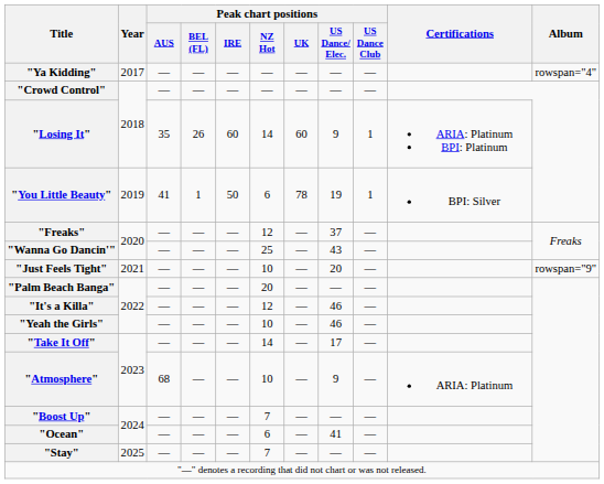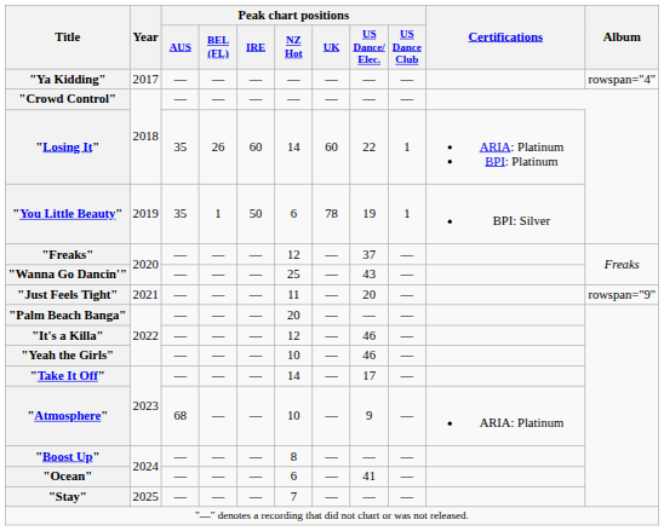"Losing It" | Peak chart positions / US Dance/ Elec.: 9 -> 22
"You Little Beauty" | Peak chart positions / AUS: 41 -> 35
"Just Feels Tight" | Peak chart positions / NZ Hot: 10 -> 11
"Boost Up" | Peak chart positions / NZ Hot: 7 -> 8
